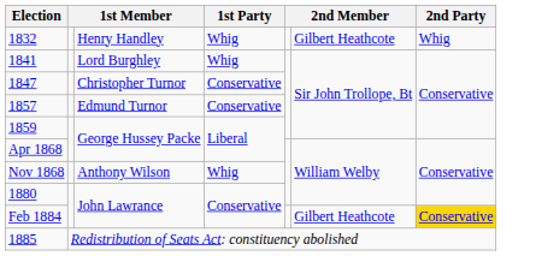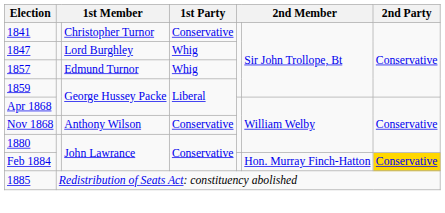- row: 1832 | Henry Handley | Whig | Gilbert Heathcote | Whig
1841 | column 3: Lord Burghley -> Christopher Turnor
1841 | 1st Party: Whig -> Conservative
1847 | column 3: Christopher Turnor -> Lord Burghley
1847 | 1st Party: Conservative -> Whig
1857 | 1st Party: Conservative -> Whig
Nov 1868 | 1st Party: Whig -> Conservative
Feb 1884 | column 6: Gilbert Heathcote -> Hon. Murray Finch-Hatton
